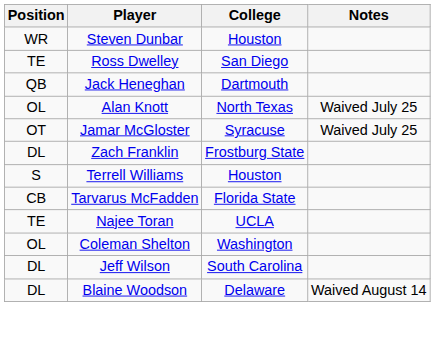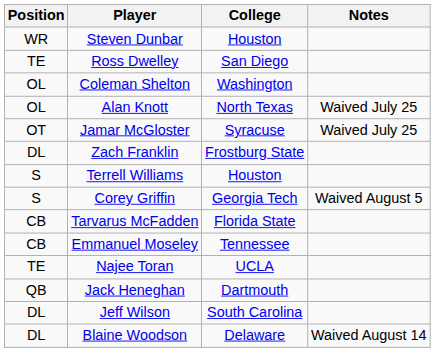rows swapped: Jack Heneghan <-> Coleman Shelton
+ row: S | Corey Griffin | Georgia Tech | Waived August 5
+ row: CB | Emmanuel Moseley | Tennessee
